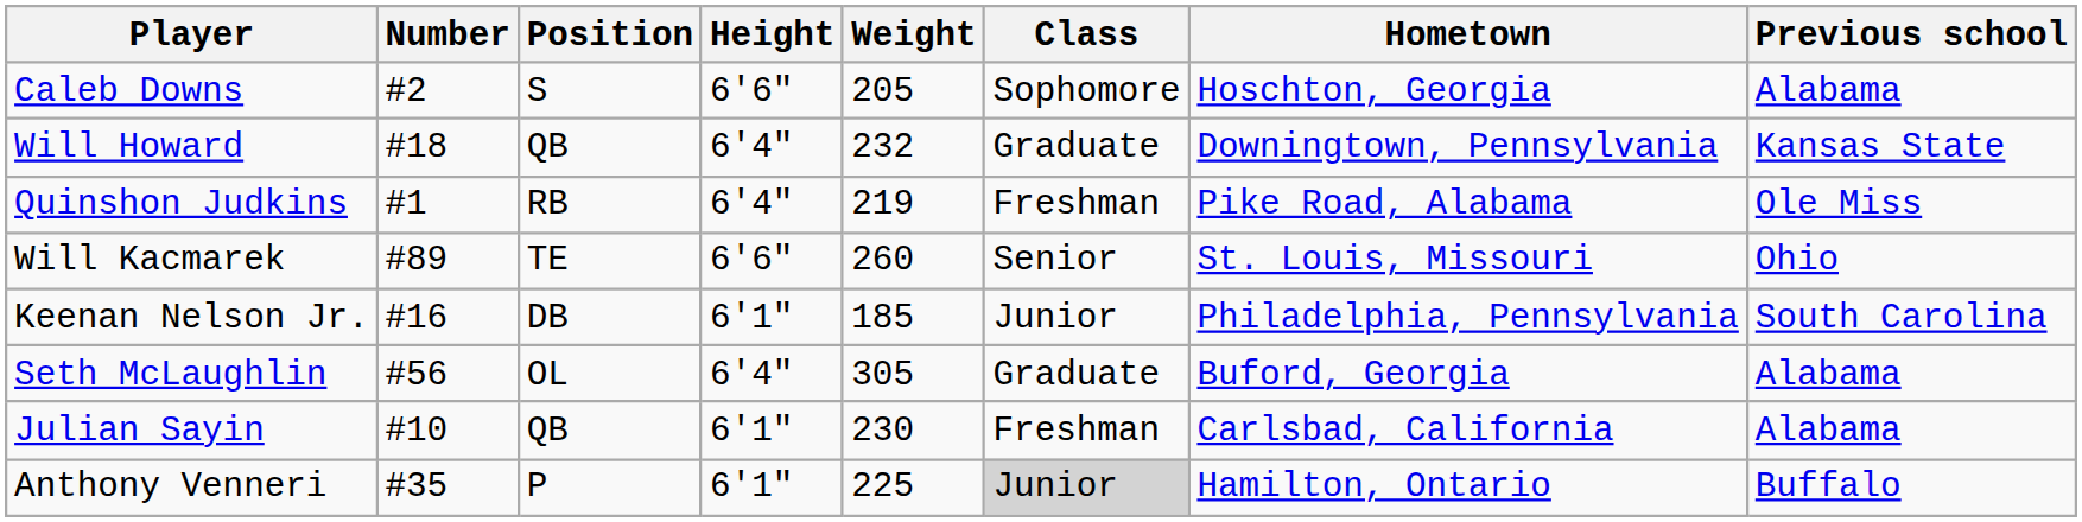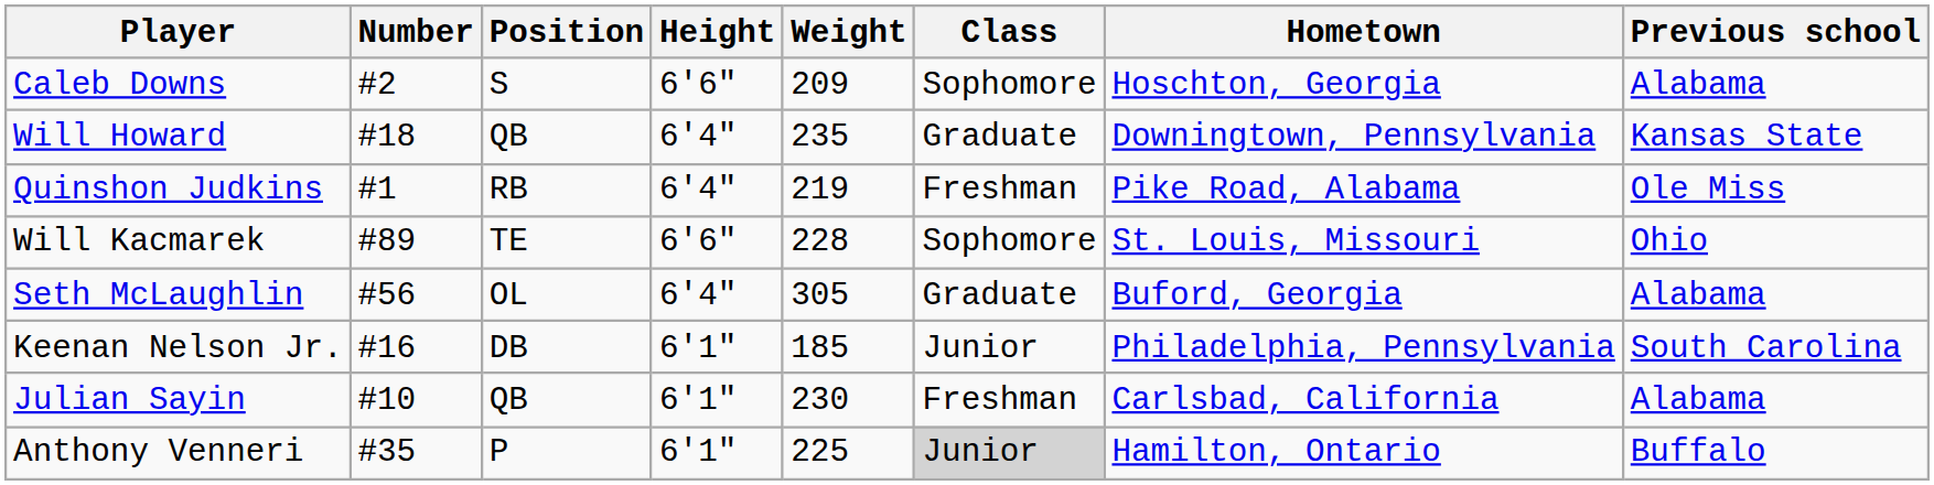Caleb Downs | Weight: 205 -> 209
Will Howard | Weight: 232 -> 235
Will Kacmarek | Weight: 260 -> 228
Will Kacmarek | Class: Senior -> Sophomore
rows swapped: Seth McLaughlin <-> Keenan Nelson Jr.
